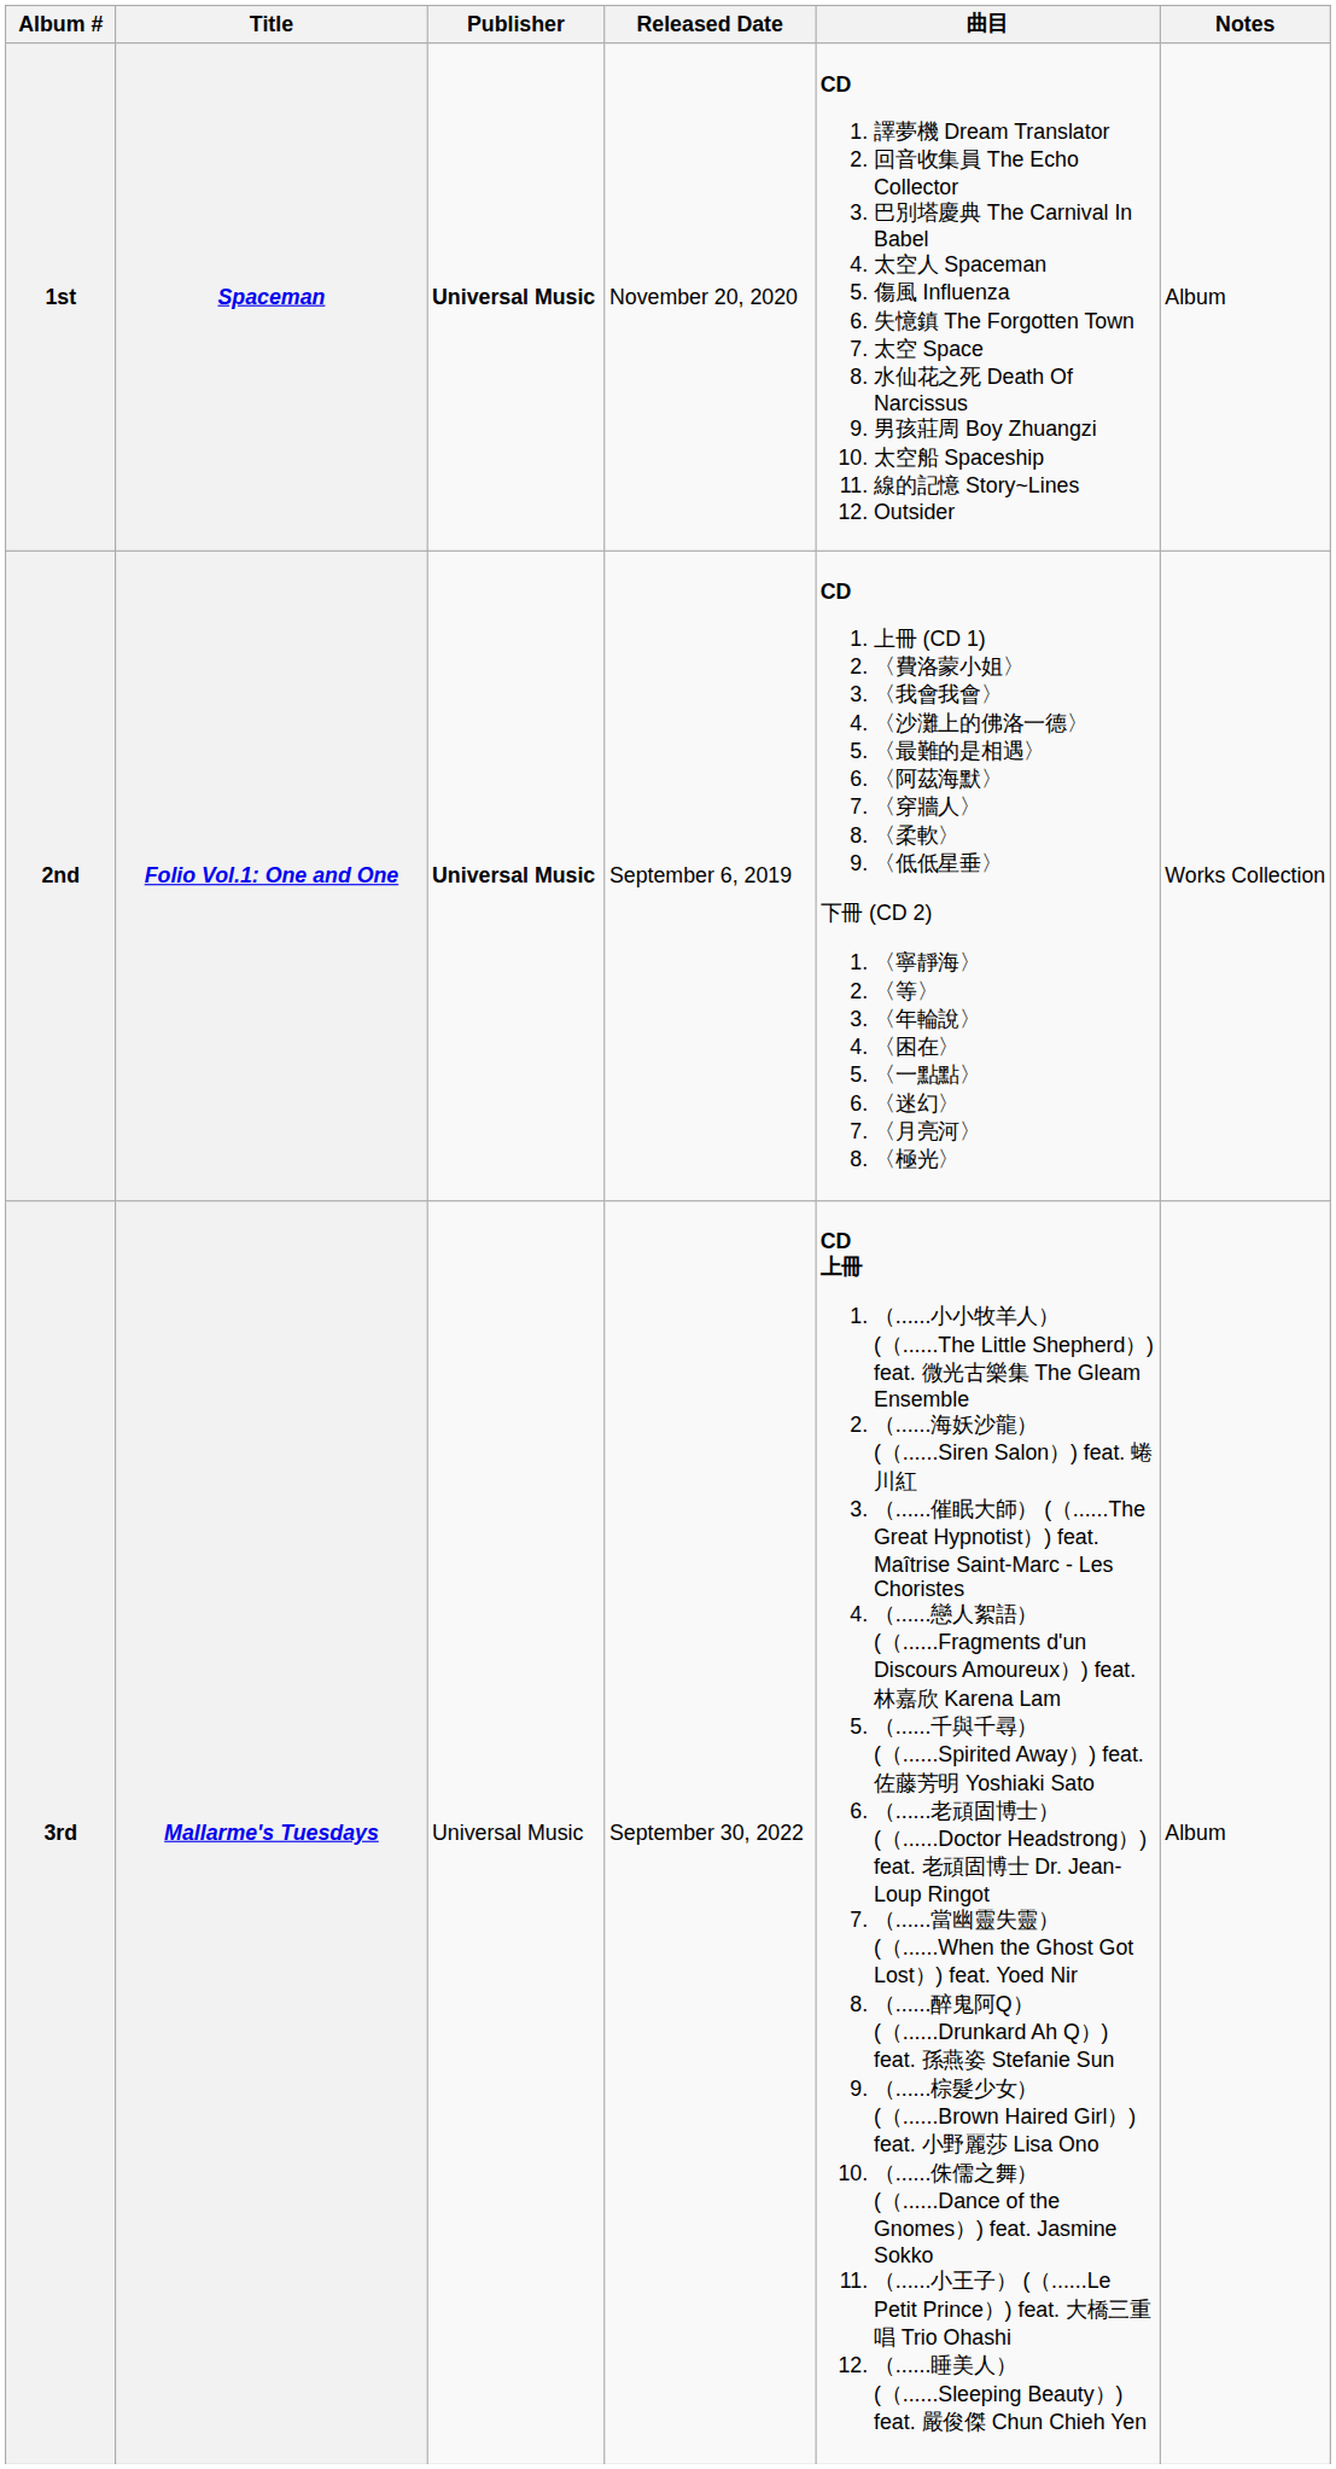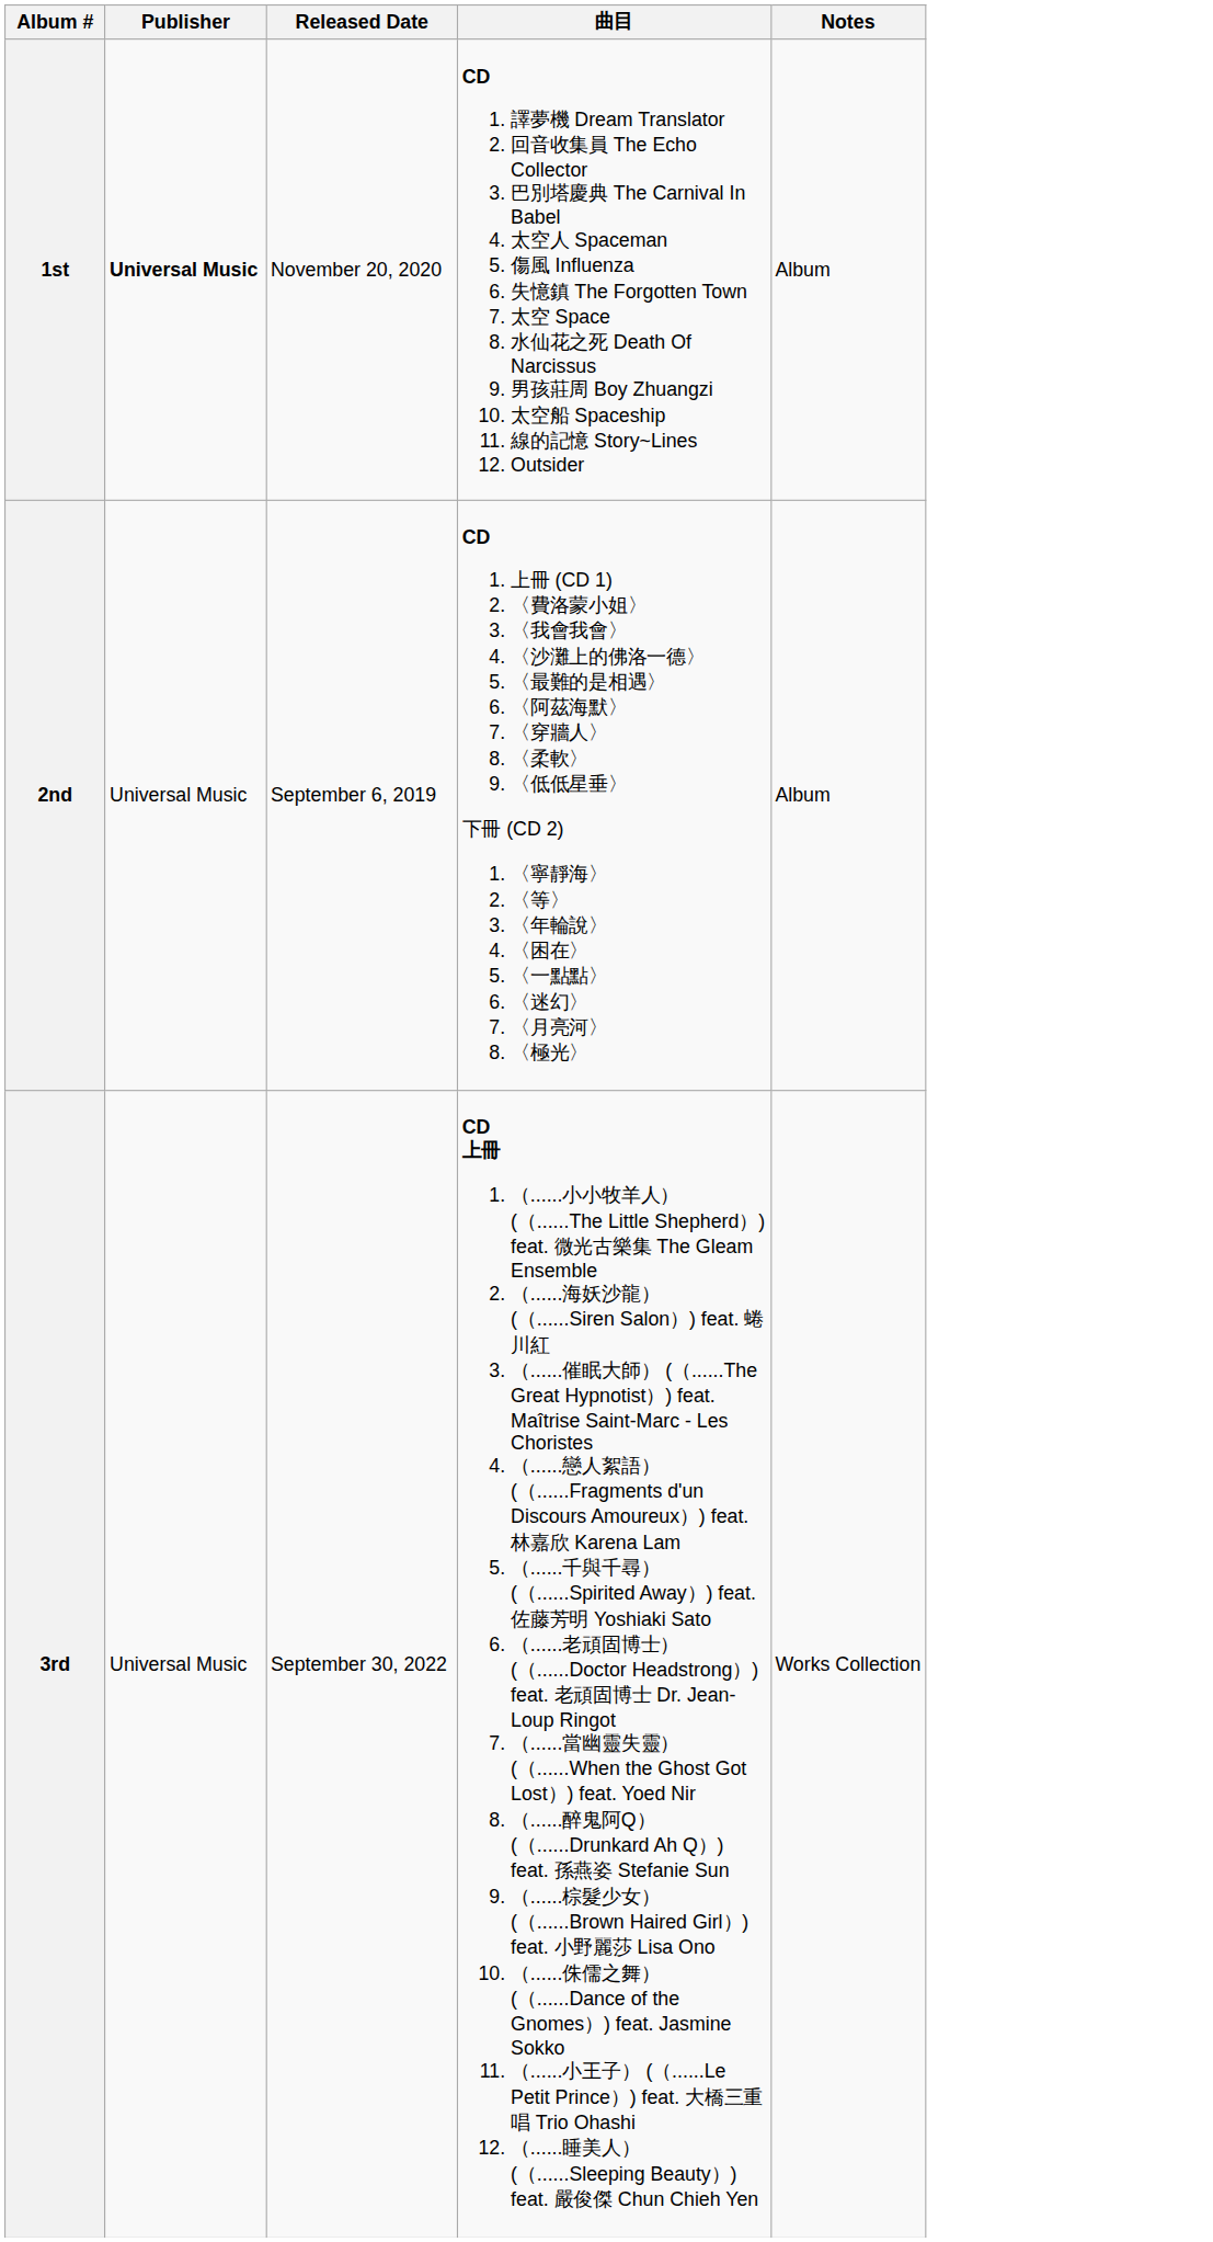- column: Title | Spaceman | Folio Vol.1: One and One | Mallarme's Tuesdays
2nd | Publisher: bold -> normal
2nd | Notes: Works Collection -> Album
3rd | Notes: Album -> Works Collection
